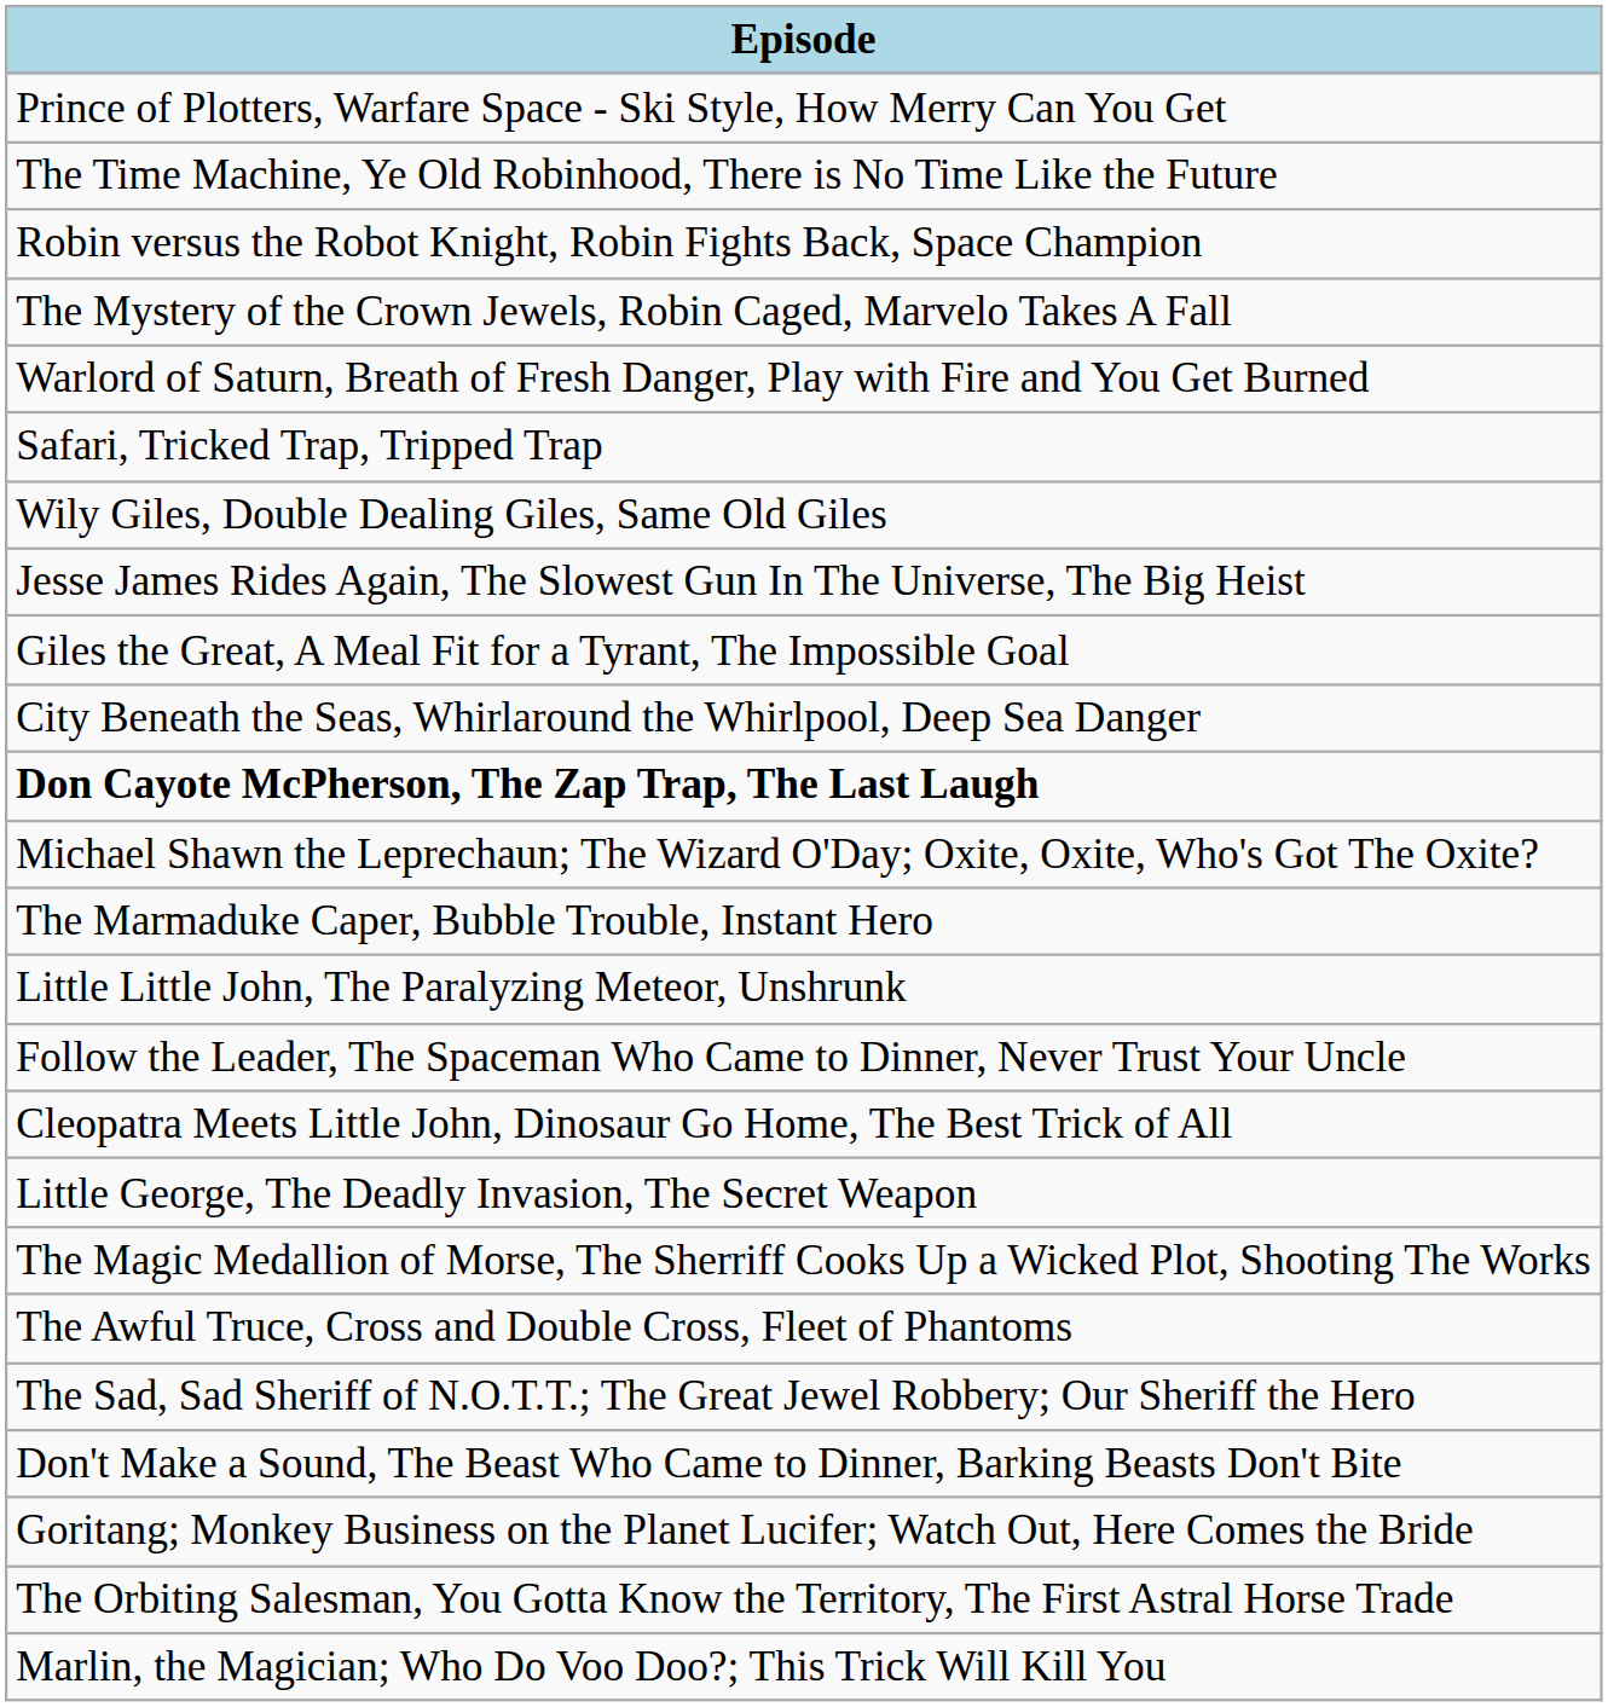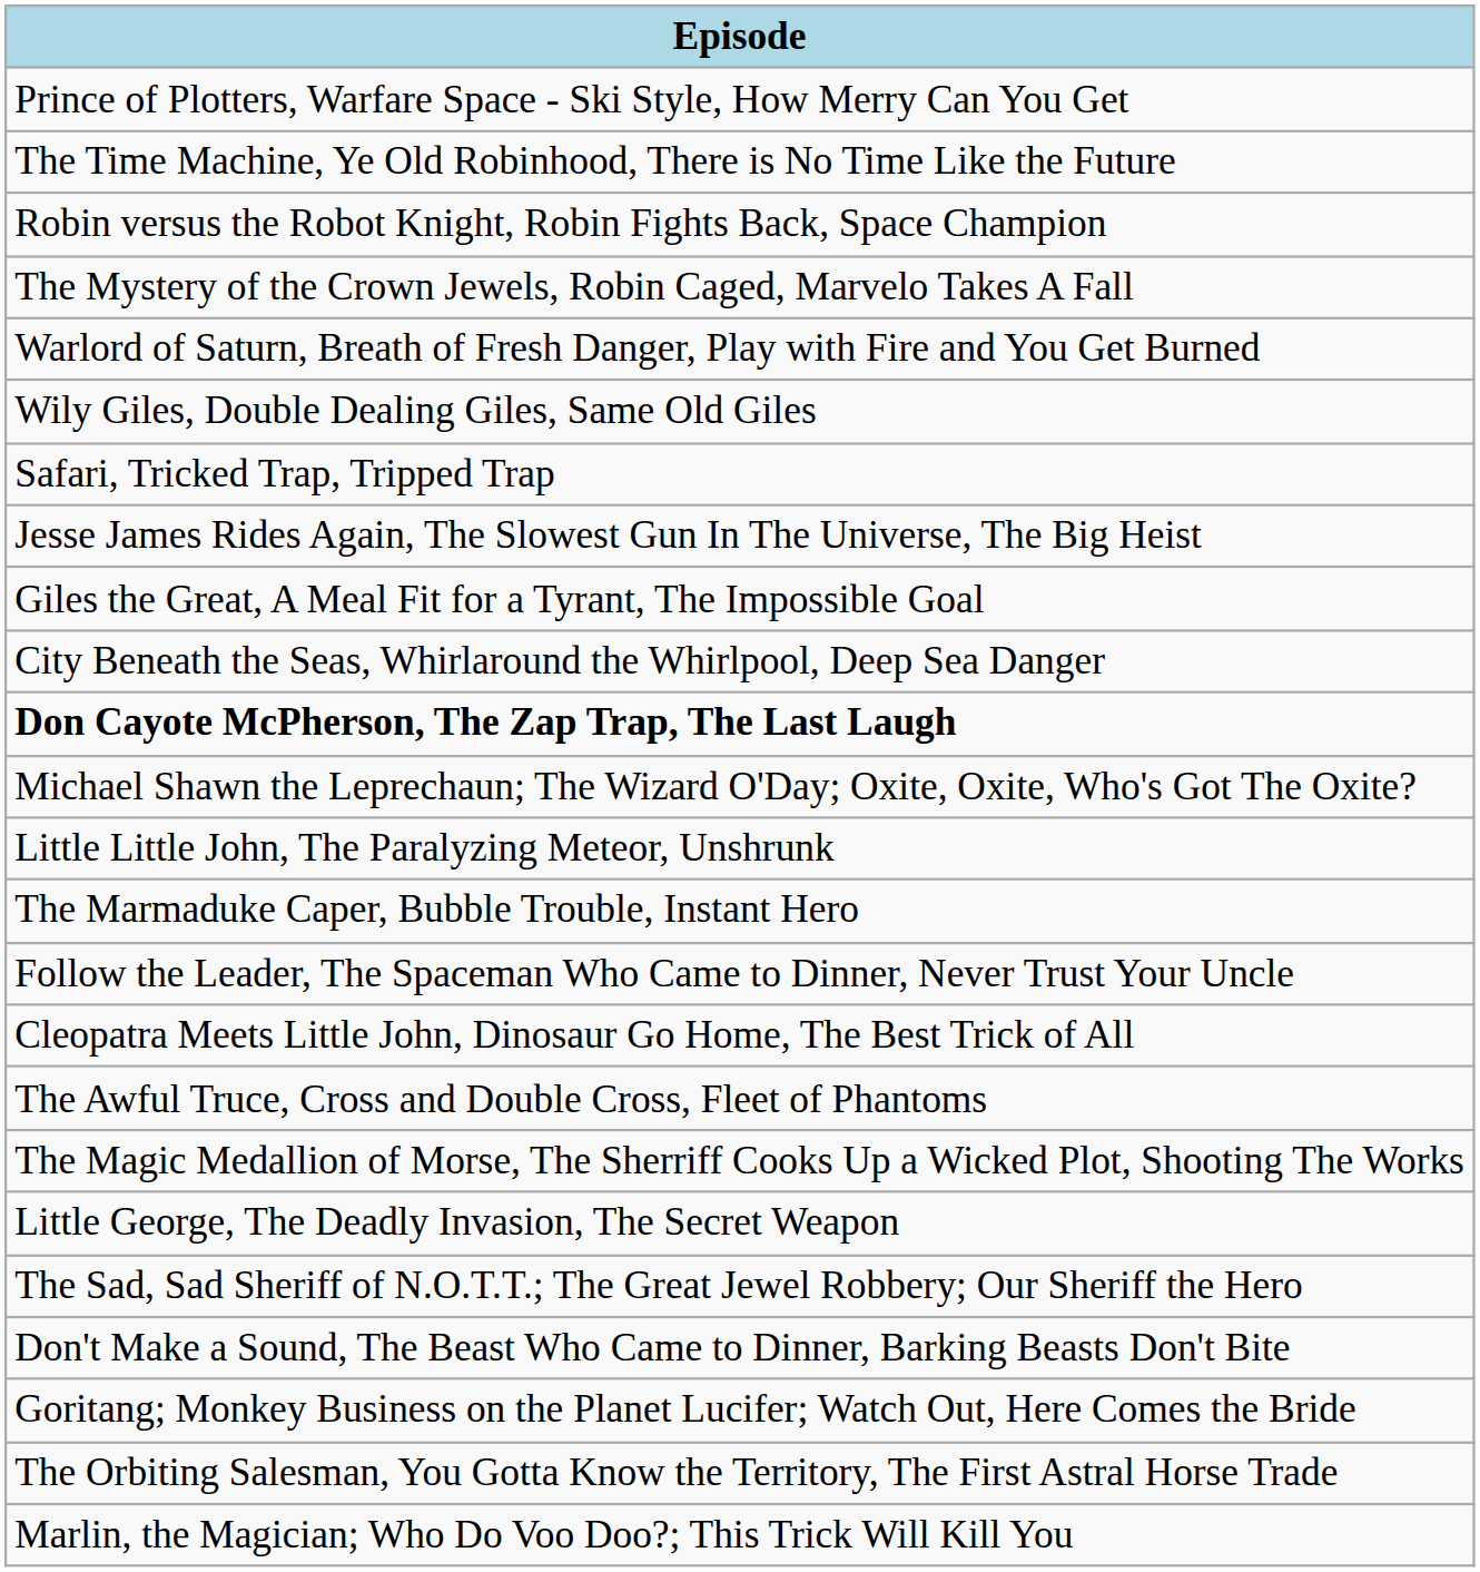row 7 | column 1: Safari, Tricked Trap, Tripped Trap -> Wily Giles, Double Dealing Giles, Same Old Giles
row 8 | column 1: Wily Giles, Double Dealing Giles, Same Old Giles -> Safari, Tricked Trap, Tripped Trap
row 14 | column 1: The Marmaduke Caper, Bubble Trouble, Instant Hero -> Little Little John, The Paralyzing Meteor, Unshrunk
row 15 | column 1: Little Little John, The Paralyzing Meteor, Unshrunk -> The Marmaduke Caper, Bubble Trouble, Instant Hero
row 18 | column 1: Little George, The Deadly Invasion, The Secret Weapon -> The Awful Truce, Cross and Double Cross, Fleet of Phantoms
row 20 | column 1: The Awful Truce, Cross and Double Cross, Fleet of Phantoms -> Little George, The Deadly Invasion, The Secret Weapon
